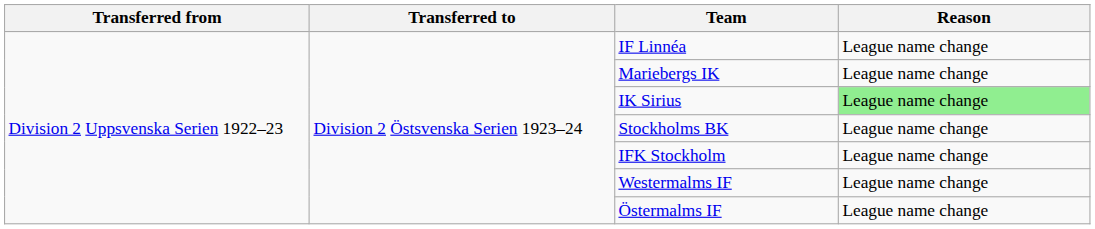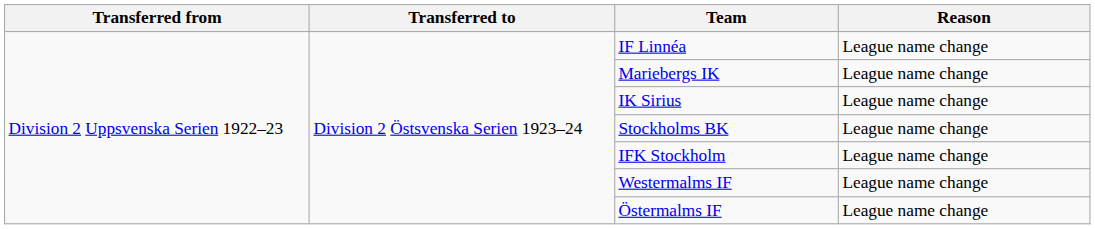IK Sirius | Reason: lightgreen background -> no background
